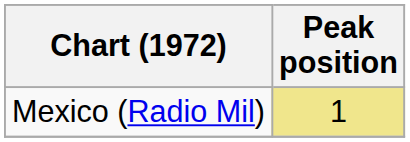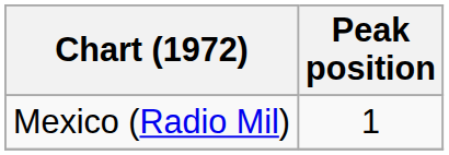Mexico (Radio Mil) | Peak position: khaki background -> no background
